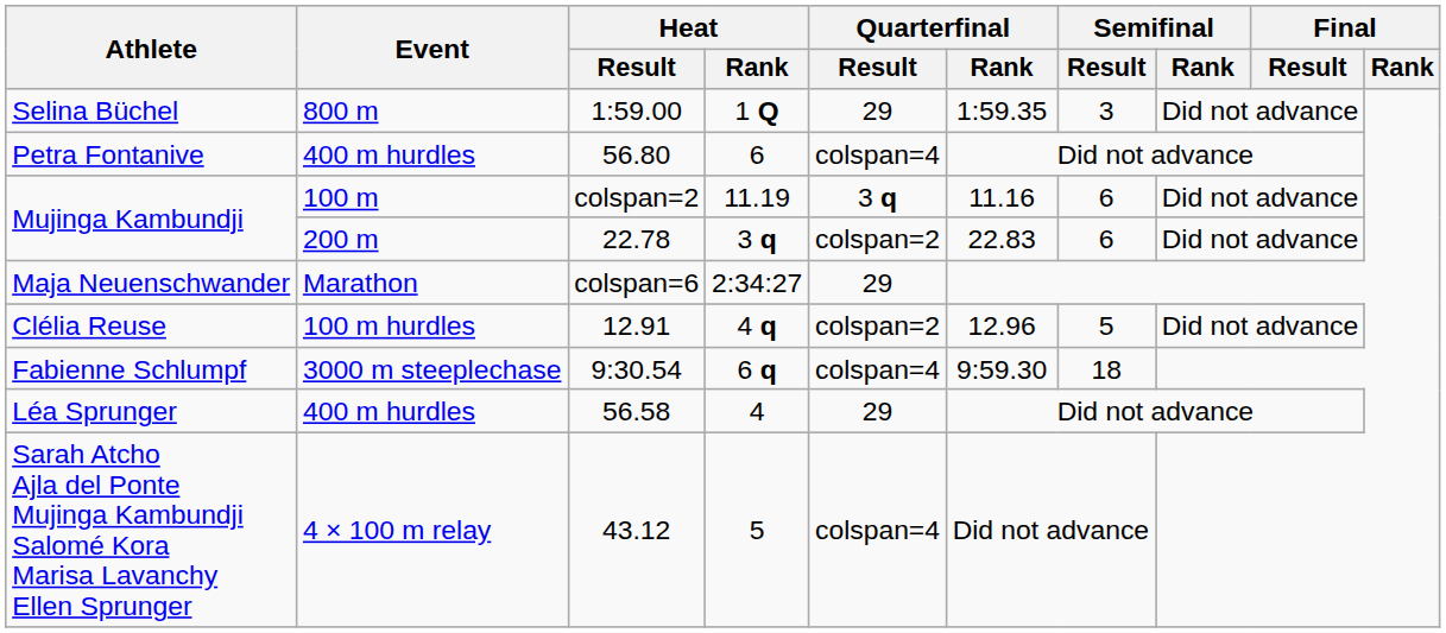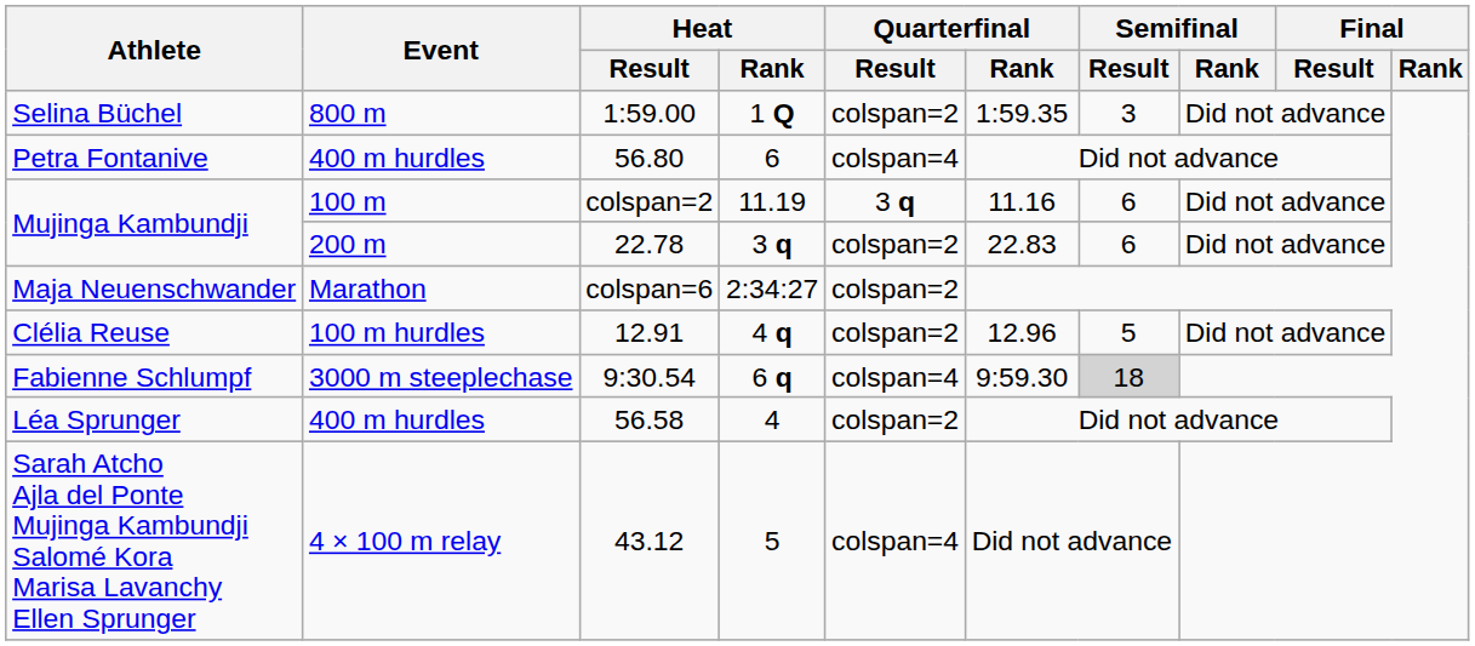1:59.00 | Quarterfinal / Result: 29 -> colspan=2
colspan=6 | Quarterfinal / Result: 29 -> colspan=2
9:30.54 | Semifinal / Result: no background -> lightgrey background
56.58 | Quarterfinal / Result: 29 -> colspan=2
